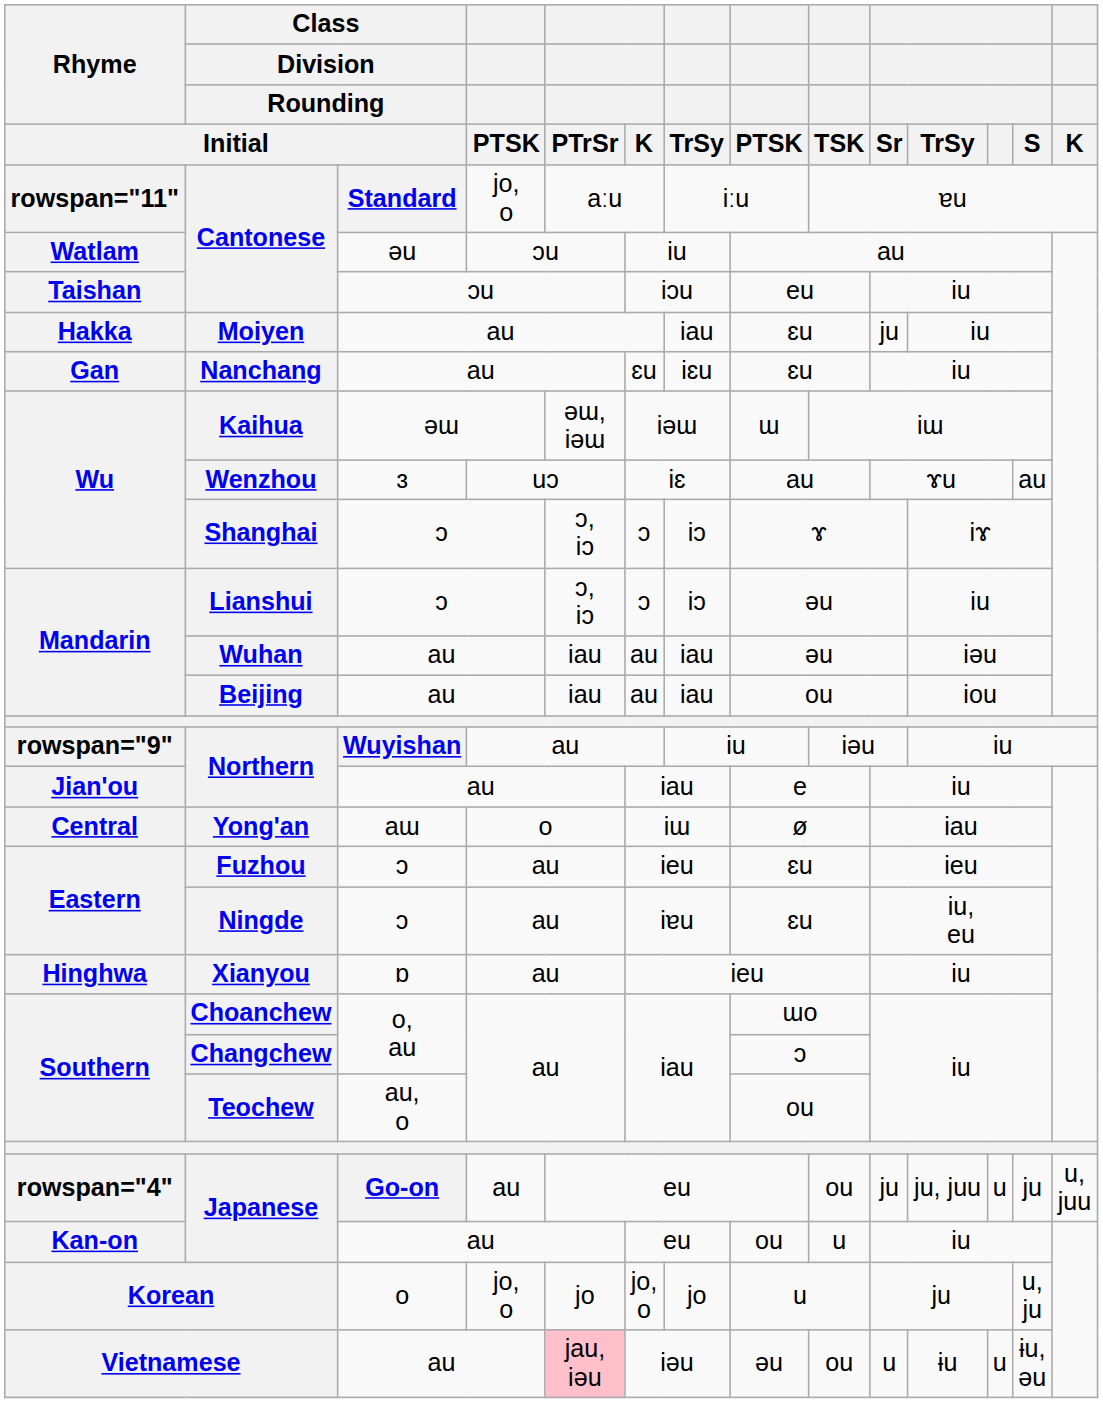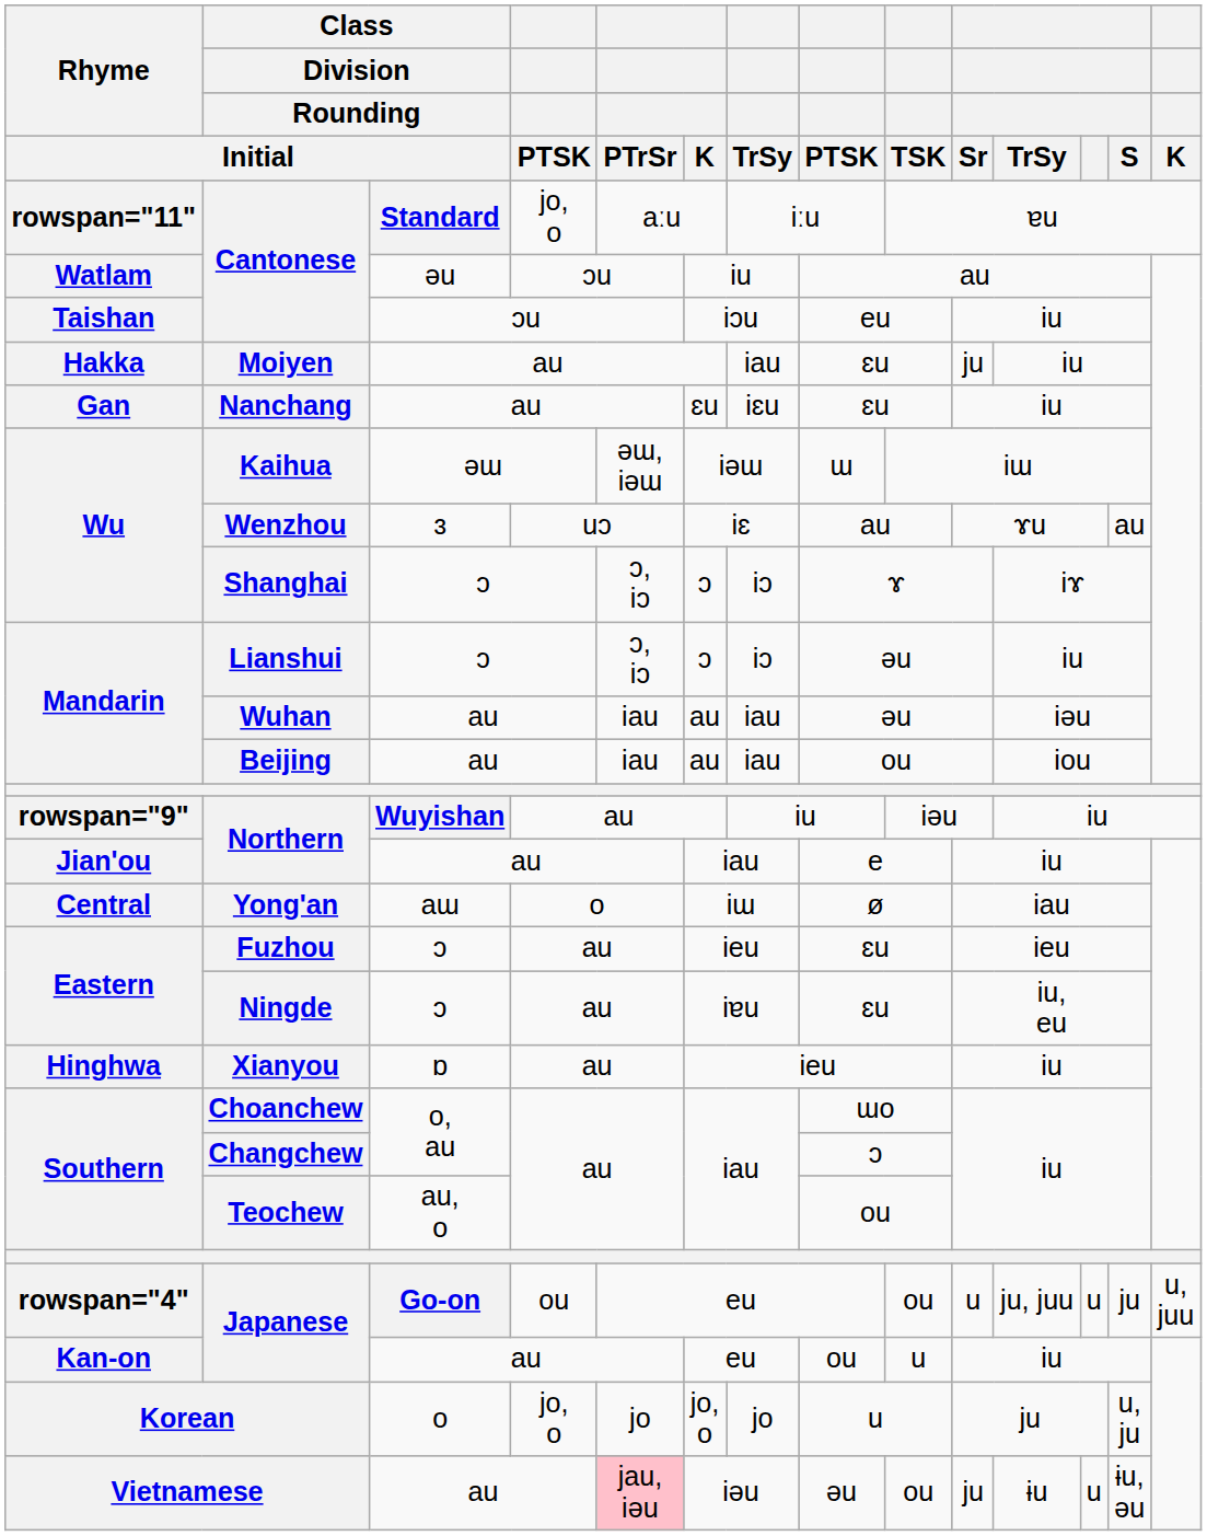rowspan="4" / Japanese | column 4: au -> ou
rowspan="4" / Japanese | Sr: ju -> u
Vietnamese | Sr: u -> ju
